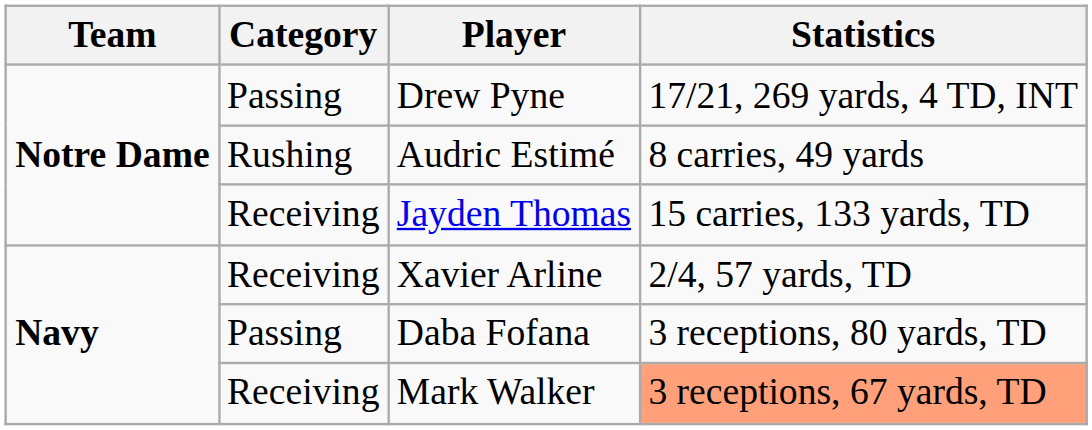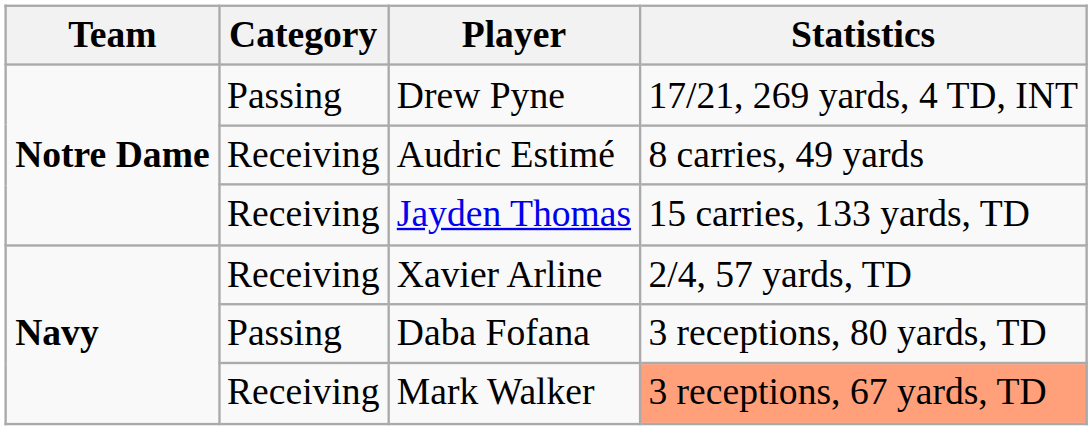Audric Estimé | Category: Rushing -> Receiving
